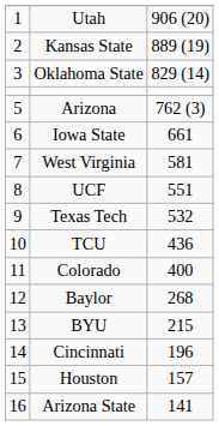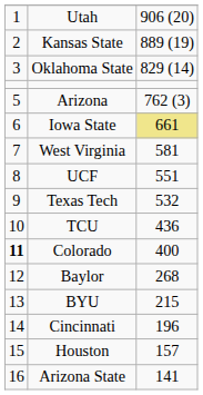Iowa State | column 3: no background -> khaki background
Colorado | column 1: normal -> bold
